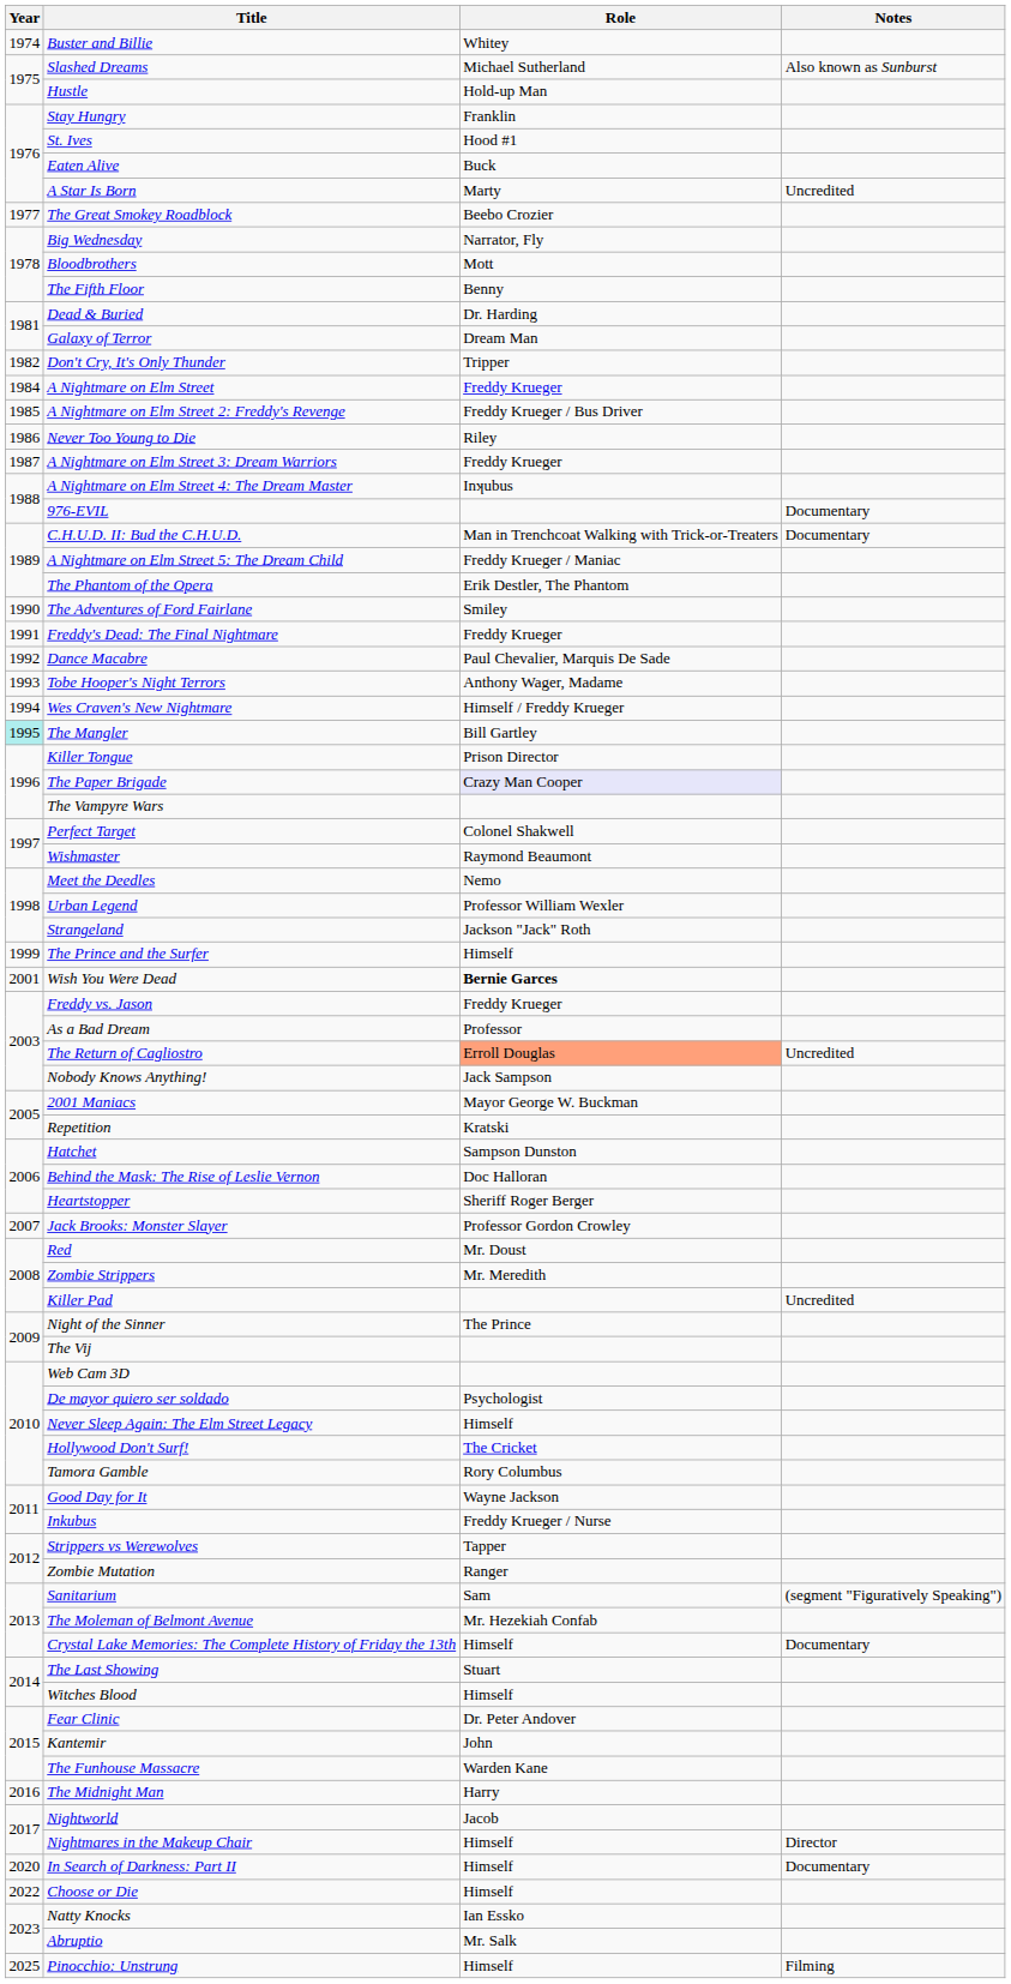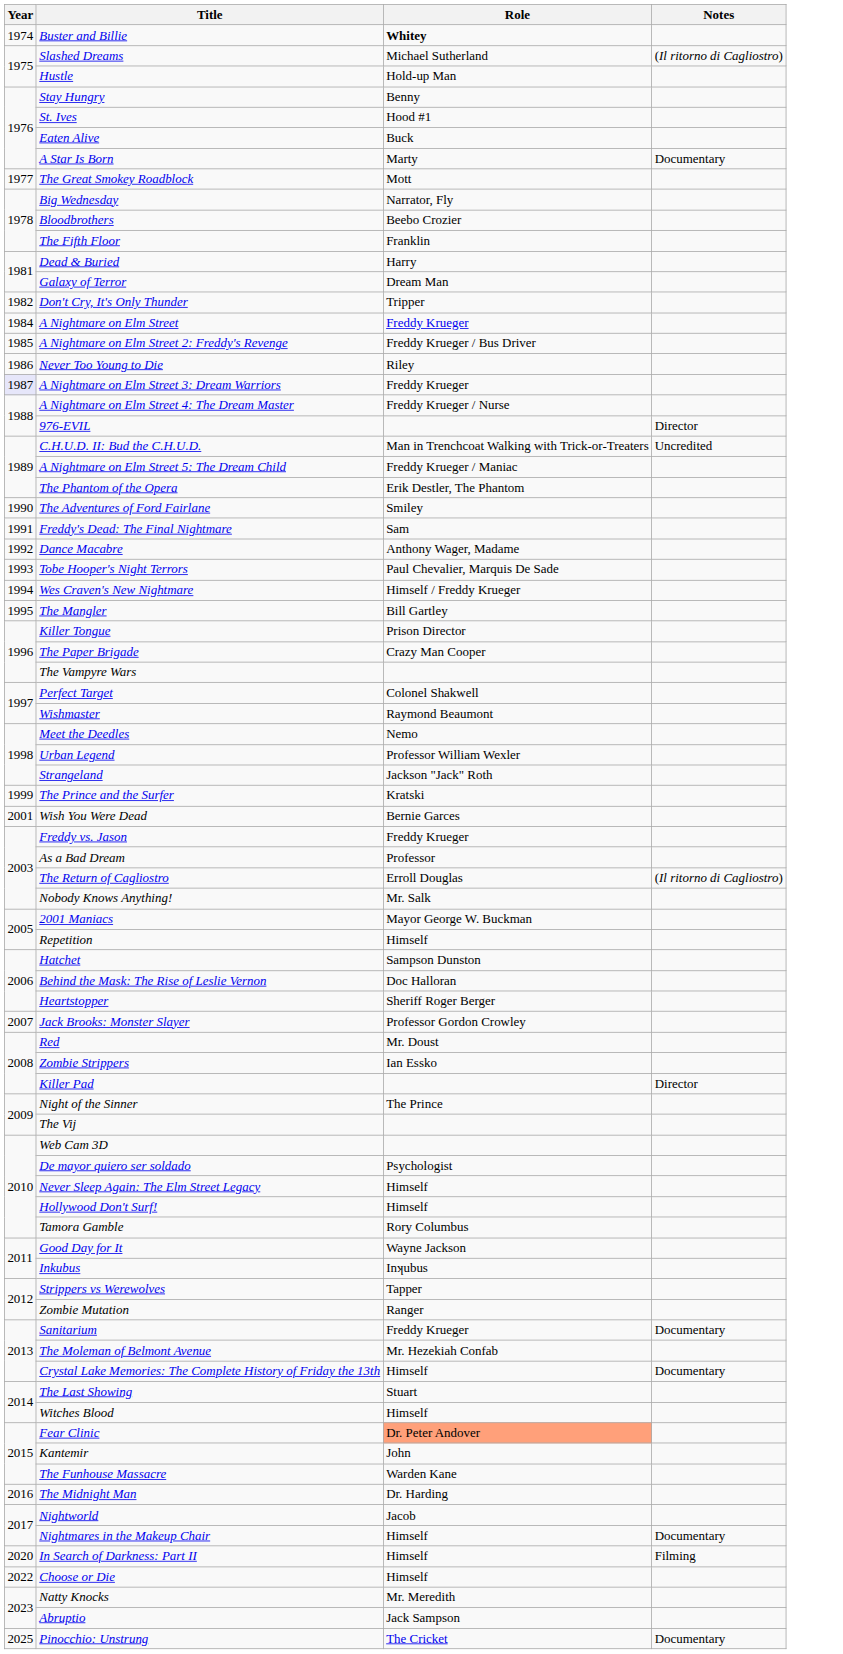Buster and Billie | Role: normal -> bold
Slashed Dreams | Notes: Also known as Sunburst -> (Il ritorno di Cagliostro)
Stay Hungry | Role: Franklin -> Benny
A Star Is Born | Notes: Uncredited -> Documentary
The Great Smokey Roadblock | Role: Beebo Crozier -> Mott
Bloodbrothers | Role: Mott -> Beebo Crozier
The Fifth Floor | Role: Benny -> Franklin
Dead & Buried | Role: Dr. Harding -> Harry
A Nightmare on Elm Street 3: Dream Warriors | Year: no background -> lavender background
A Nightmare on Elm Street 4: The Dream Master | Role: Inʞubus -> Freddy Krueger / Nurse
976-EVIL | Notes: Documentary -> Director
C.H.U.D. II: Bud the C.H.U.D. | Notes: Documentary -> Uncredited
Freddy's Dead: The Final Nightmare | Role: Freddy Krueger -> Sam
Dance Macabre | Role: Paul Chevalier, Marquis De Sade -> Anthony Wager, Madame
Tobe Hooper's Night Terrors | Role: Anthony Wager, Madame -> Paul Chevalier, Marquis De Sade
The Mangler | Year: paleturquoise background -> no background
The Paper Brigade | Role: lavender background -> no background
The Prince and the Surfer | Role: Himself -> Kratski
Wish You Were Dead | Role: bold -> normal
The Return of Cagliostro | Role: lightsalmon background -> no background
The Return of Cagliostro | Notes: Uncredited -> (Il ritorno di Cagliostro)
Nobody Knows Anything! | Role: Jack Sampson -> Mr. Salk
Repetition | Role: Kratski -> Himself
Zombie Strippers | Role: Mr. Meredith -> Ian Essko
Killer Pad | Notes: Uncredited -> Director
Hollywood Don't Surf! | Role: The Cricket -> Himself
Inkubus | Role: Freddy Krueger / Nurse -> Inʞubus
Sanitarium | Role: Sam -> Freddy Krueger
Sanitarium | Notes: (segment "Figuratively Speaking") -> Documentary
Fear Clinic | Role: no background -> lightsalmon background
The Midnight Man | Role: Harry -> Dr. Harding
Nightmares in the Makeup Chair | Notes: Director -> Documentary
In Search of Darkness: Part II | Notes: Documentary -> Filming
Natty Knocks | Role: Ian Essko -> Mr. Meredith
Abruptio | Role: Mr. Salk -> Jack Sampson
Pinocchio: Unstrung | Role: Himself -> The Cricket
Pinocchio: Unstrung | Notes: Filming -> Documentary
